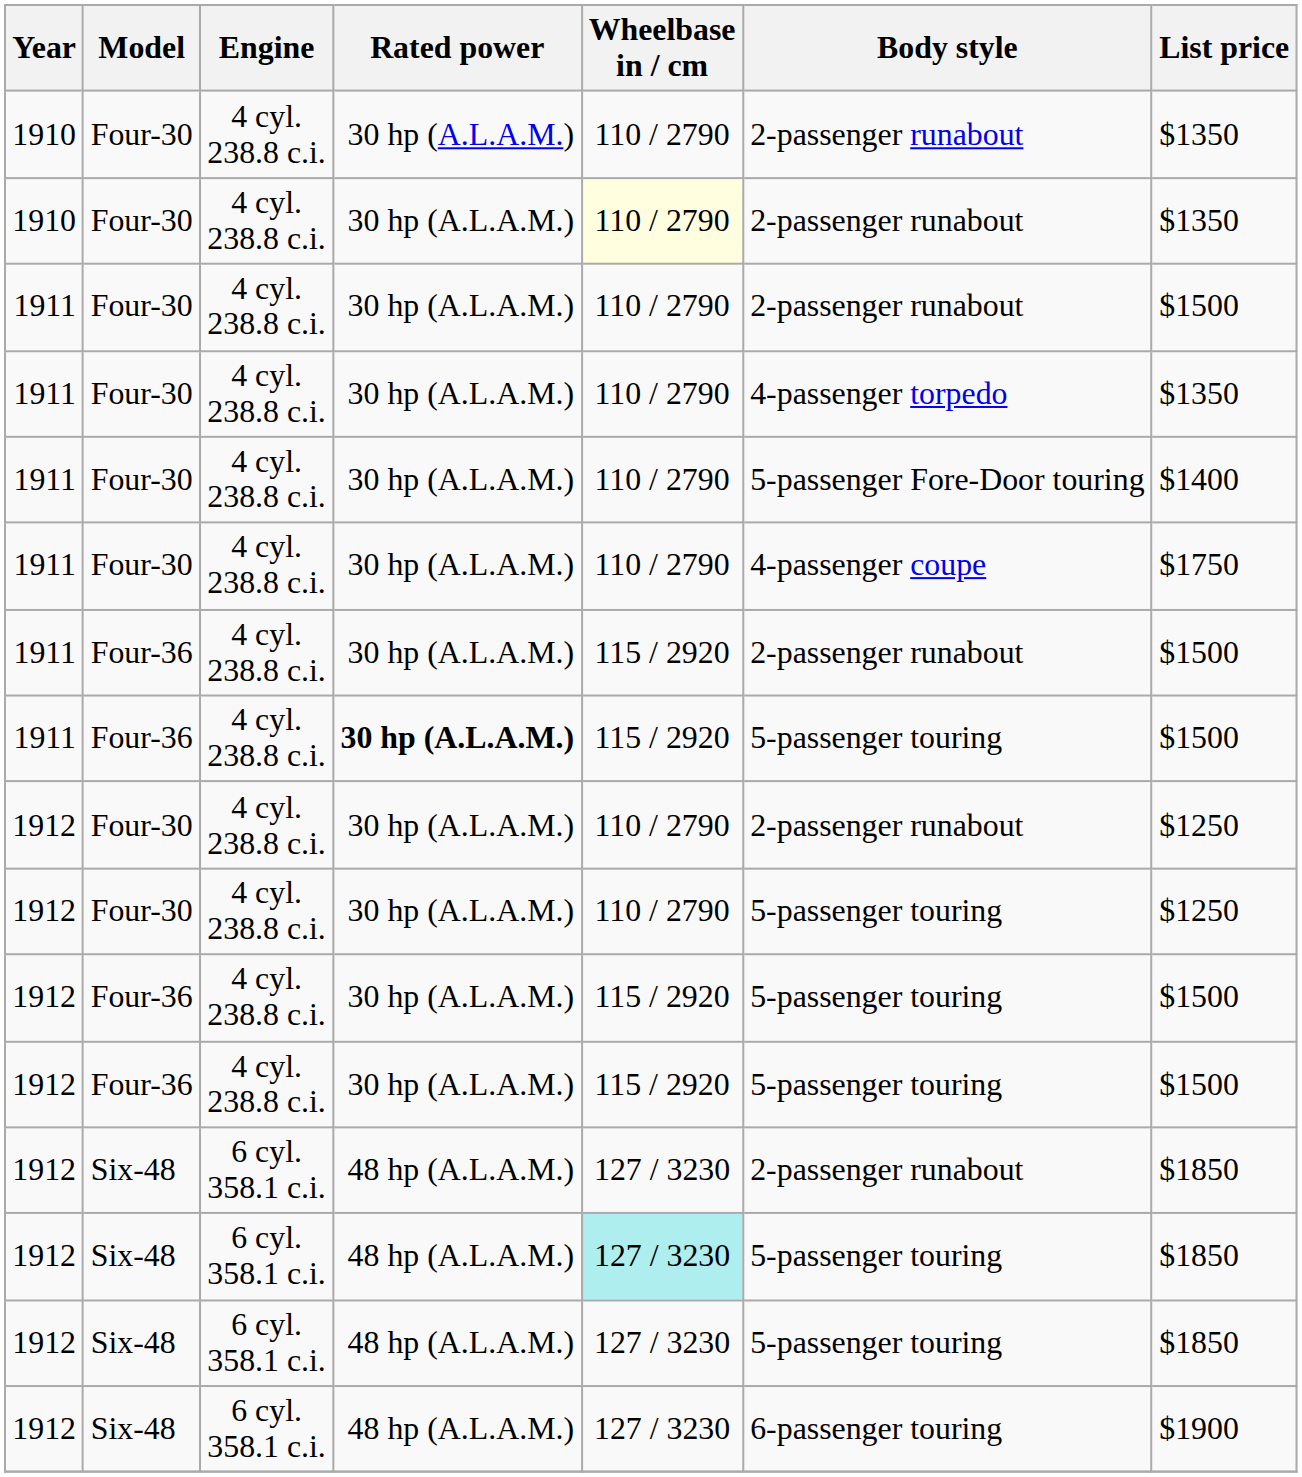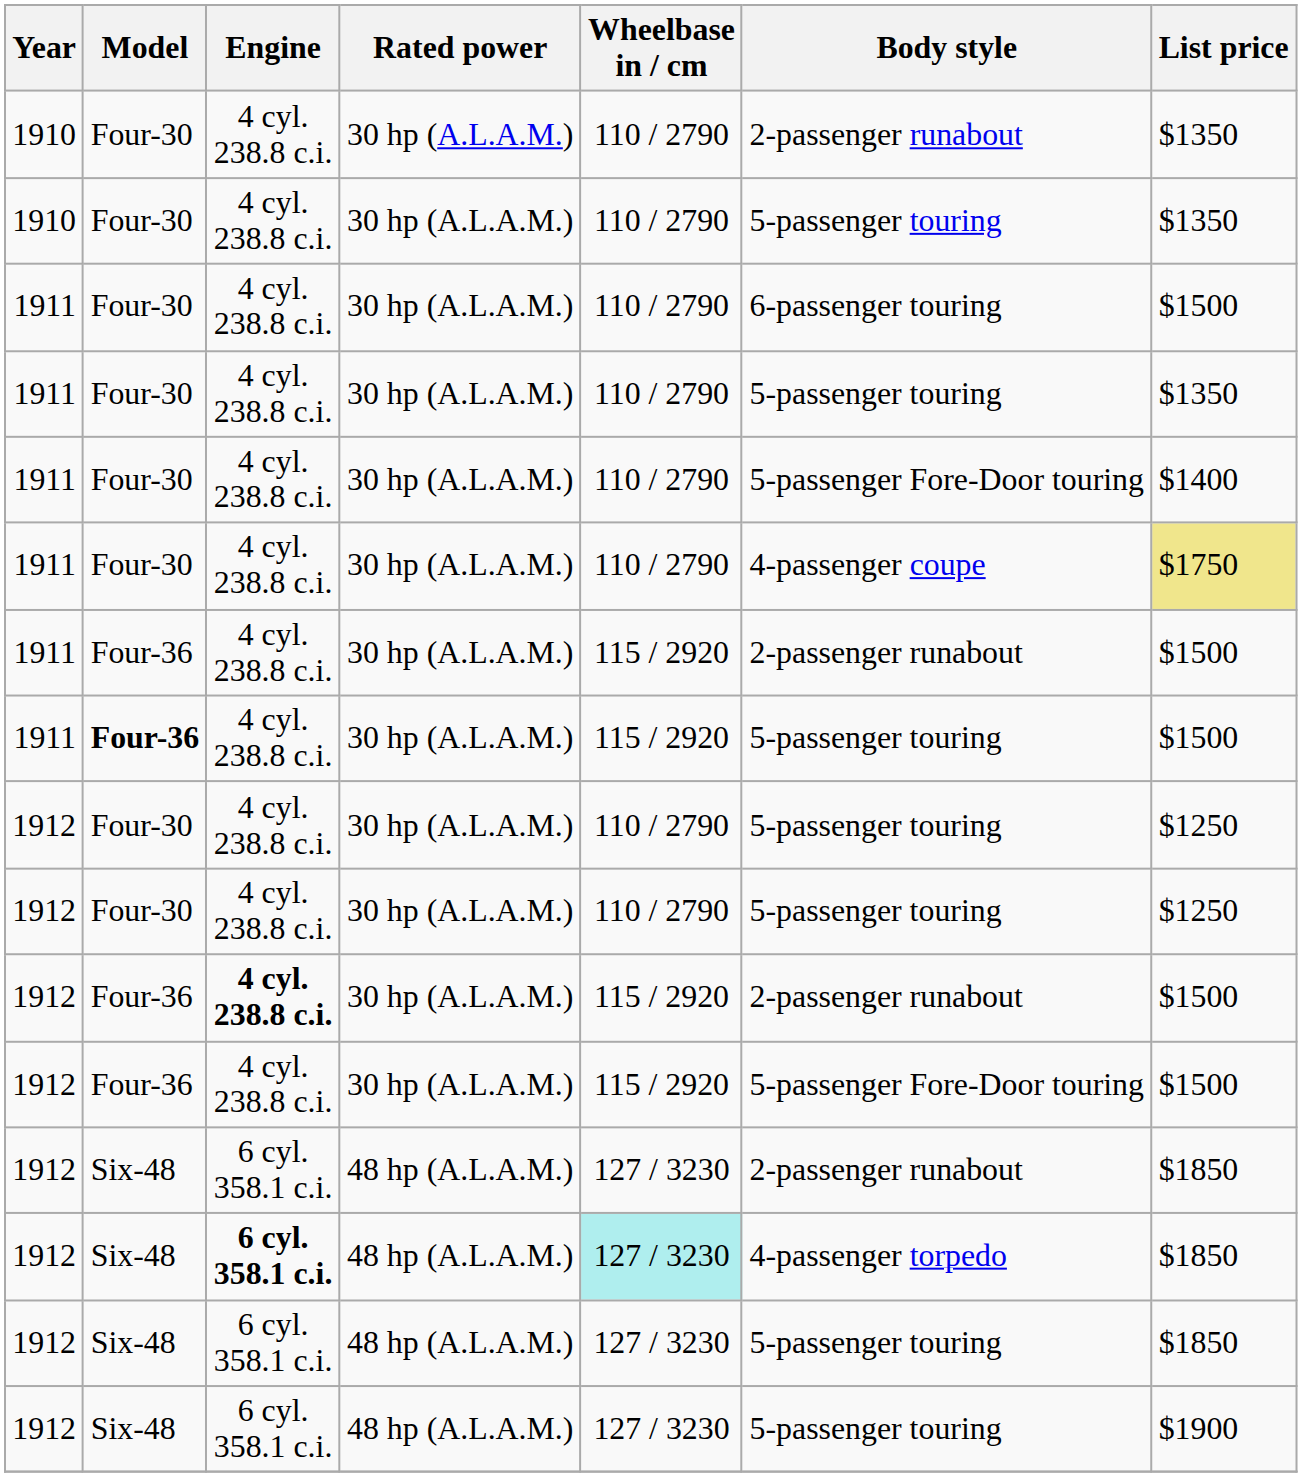row 3 | Wheelbase in / cm: lightyellow background -> no background
row 3 | Body style: 2-passenger runabout -> 5-passenger touring
row 4 | Body style: 2-passenger runabout -> 6-passenger touring
row 5 | Body style: 4-passenger torpedo -> 5-passenger touring
row 7 | List price: no background -> khaki background
row 9 | Model: normal -> bold
row 9 | Rated power: bold -> normal
row 10 | Body style: 2-passenger runabout -> 5-passenger touring
row 12 | Engine: normal -> bold
row 12 | Body style: 5-passenger touring -> 2-passenger runabout
row 13 | Body style: 5-passenger touring -> 5-passenger Fore-Door touring
row 15 | Engine: normal -> bold
row 15 | Body style: 5-passenger touring -> 4-passenger torpedo
row 17 | Body style: 6-passenger touring -> 5-passenger touring
